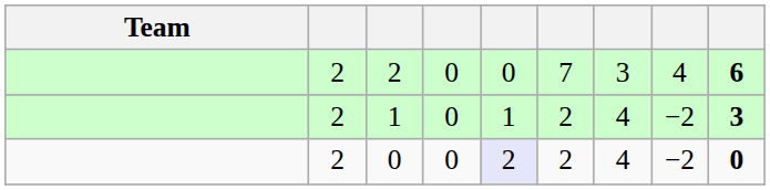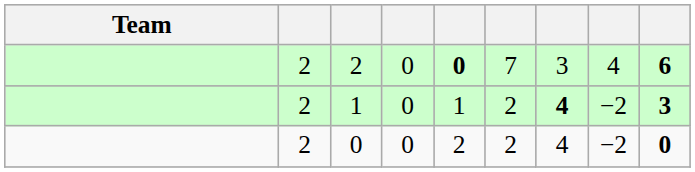row 2 | column 5: normal -> bold
row 3 | column 7: normal -> bold
row 4 | column 5: lavender background -> no background
